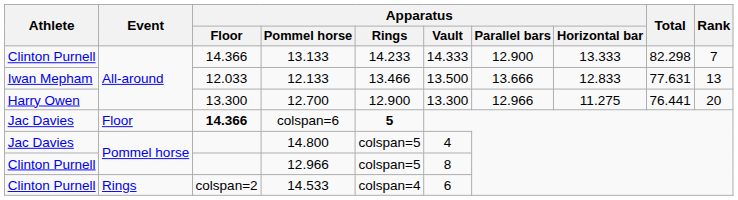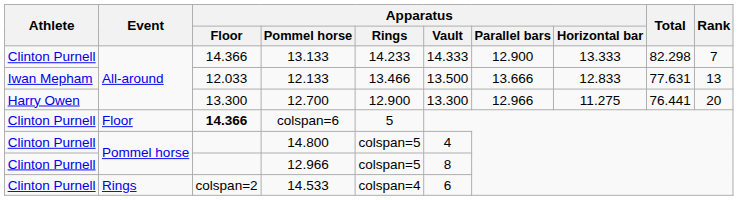colspan=6 | Athlete: Jac Davies -> Clinton Purnell
colspan=6 | Apparatus / Rings: bold -> normal
14.800 | Athlete: Jac Davies -> Clinton Purnell
